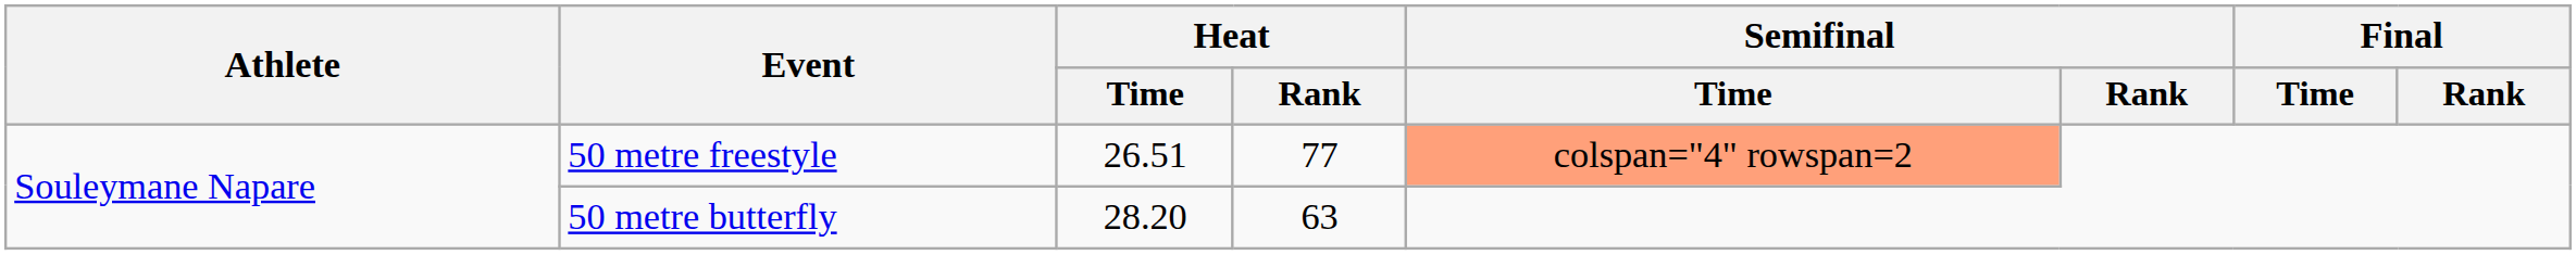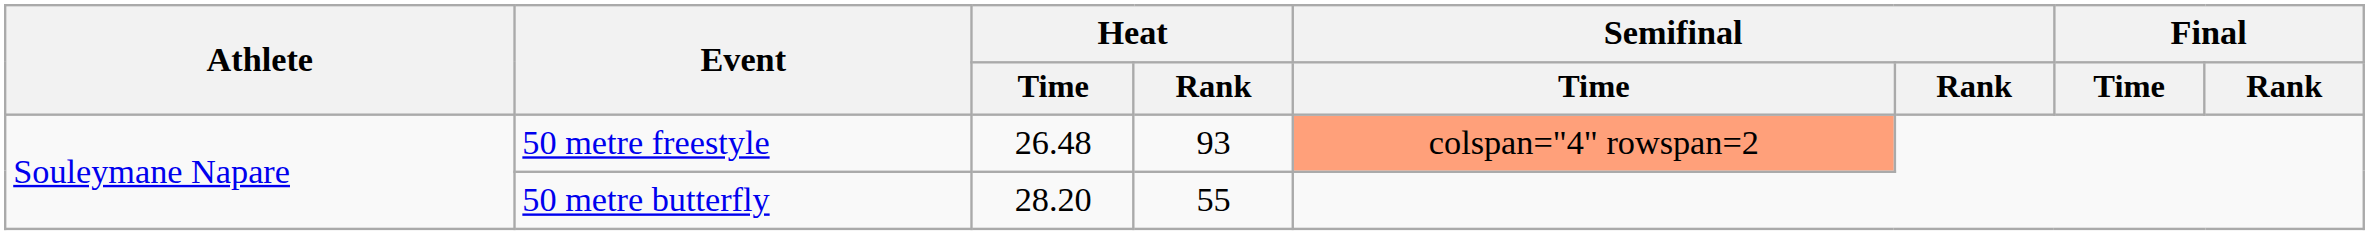50 metre freestyle | Heat / Time: 26.51 -> 26.48
50 metre freestyle | Heat / Rank: 77 -> 93
50 metre butterfly | Heat / Rank: 63 -> 55
